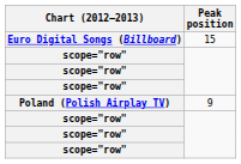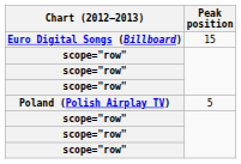Poland (Polish Airplay TV) | Peak position: 9 -> 5
